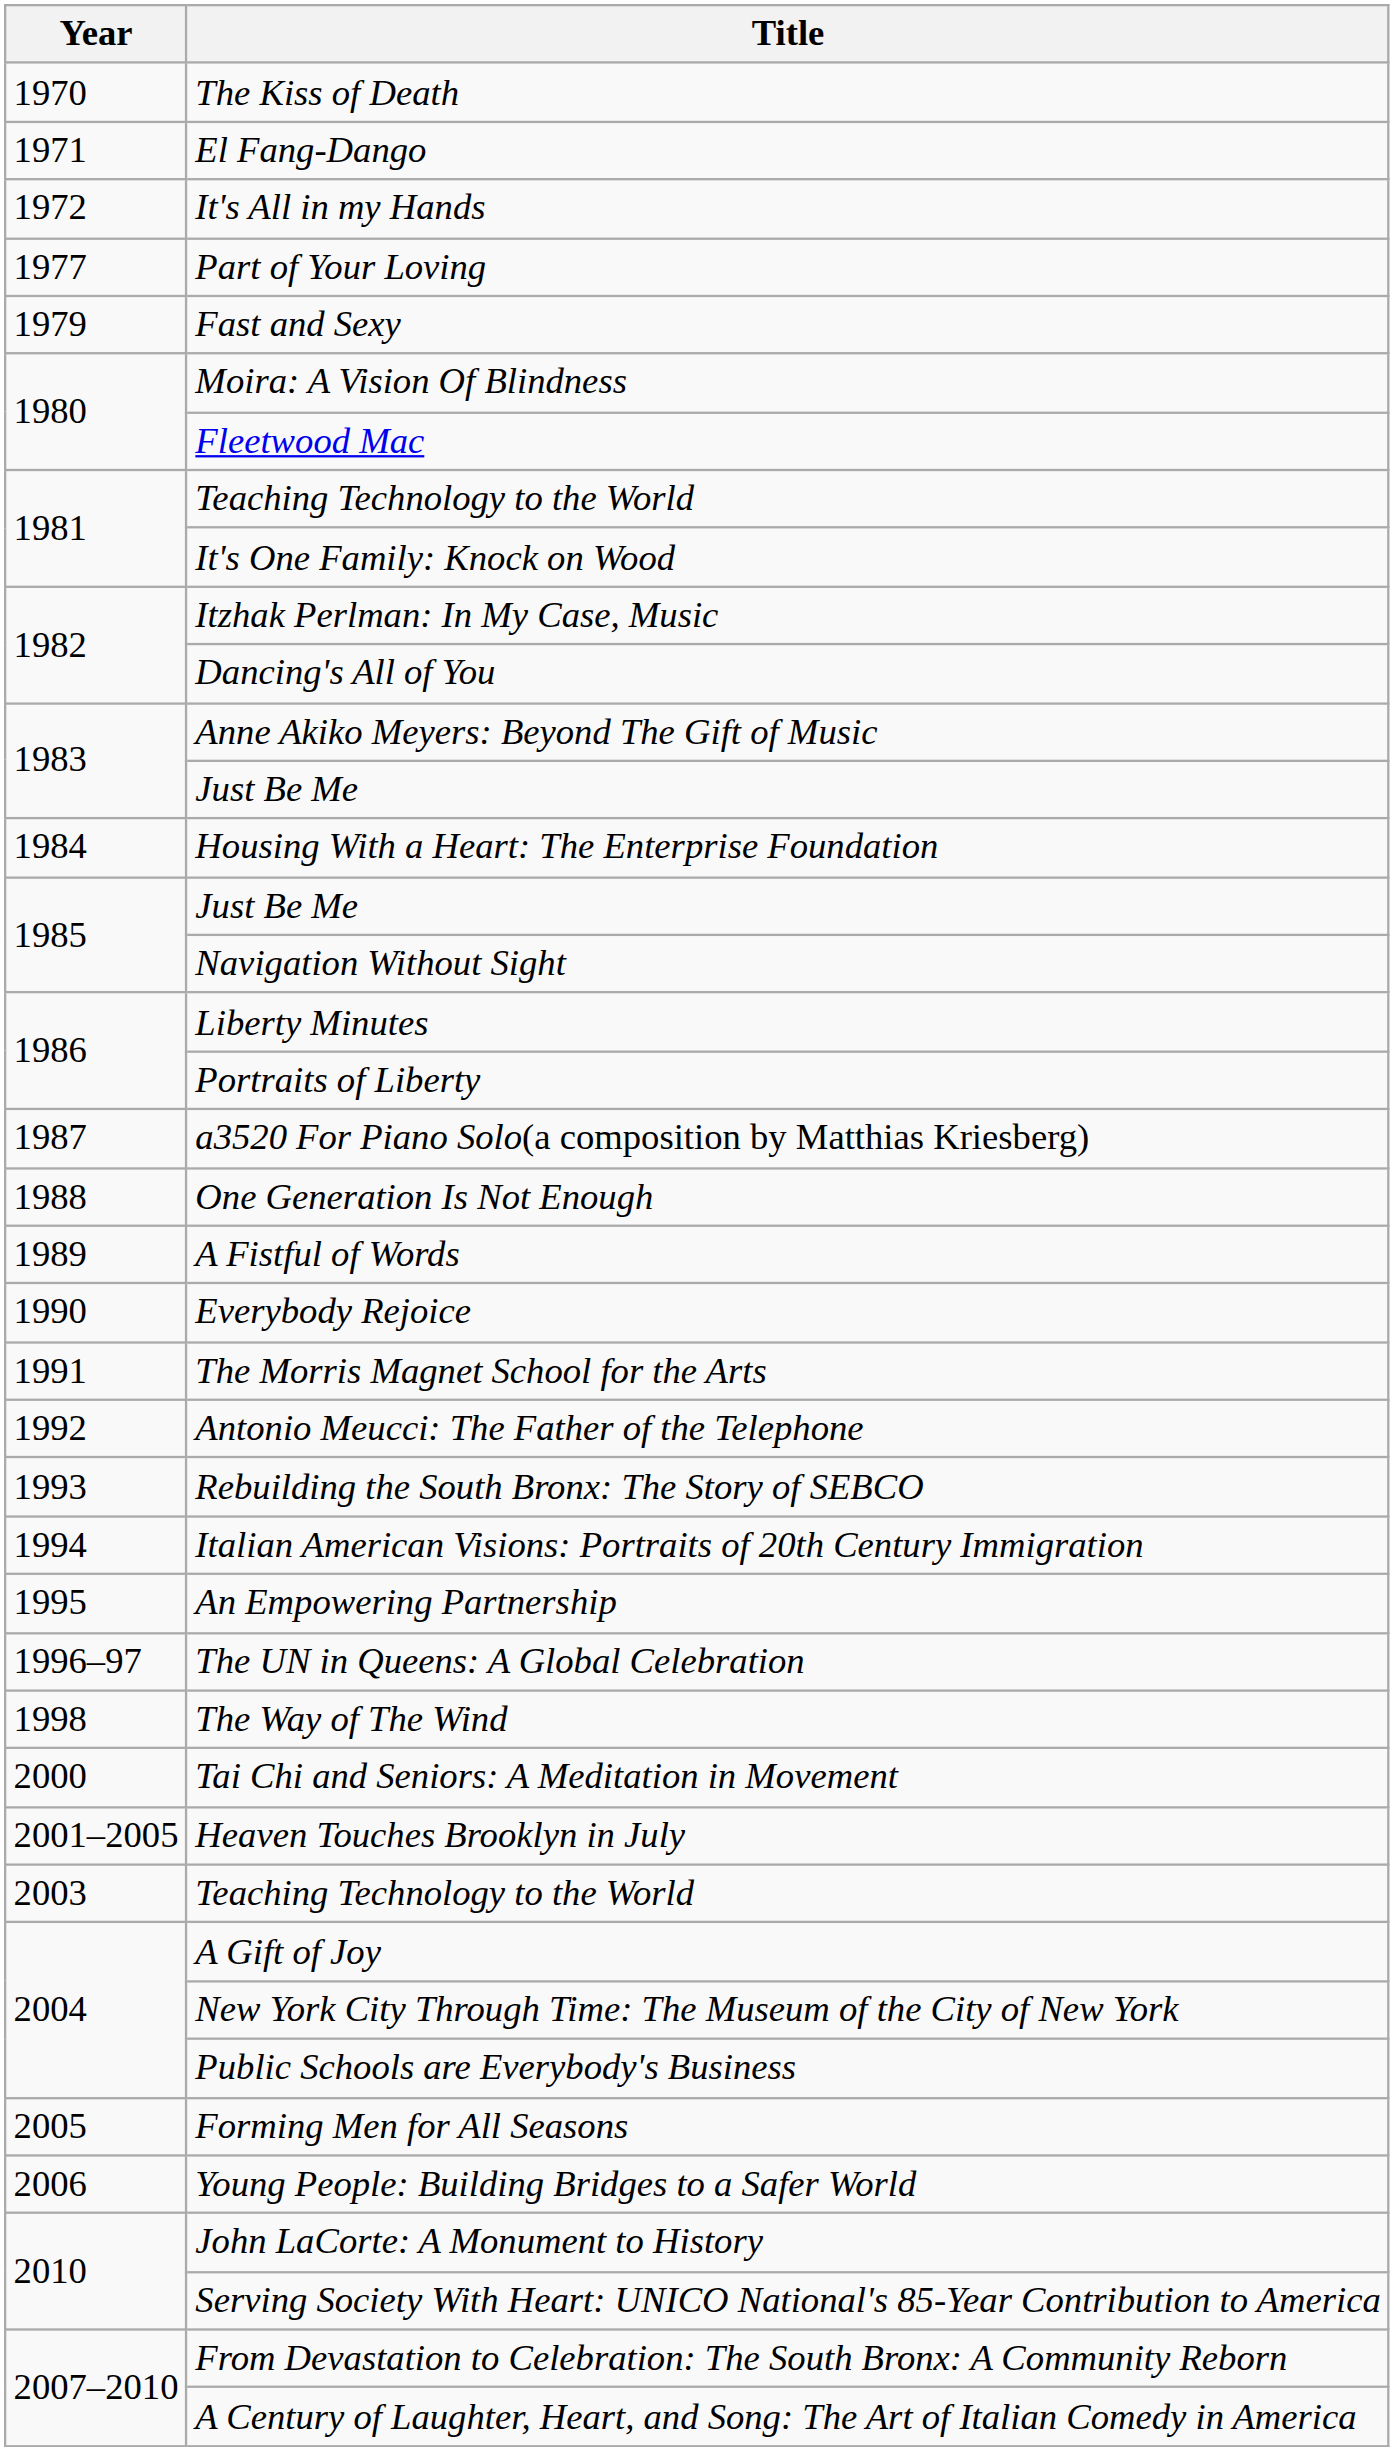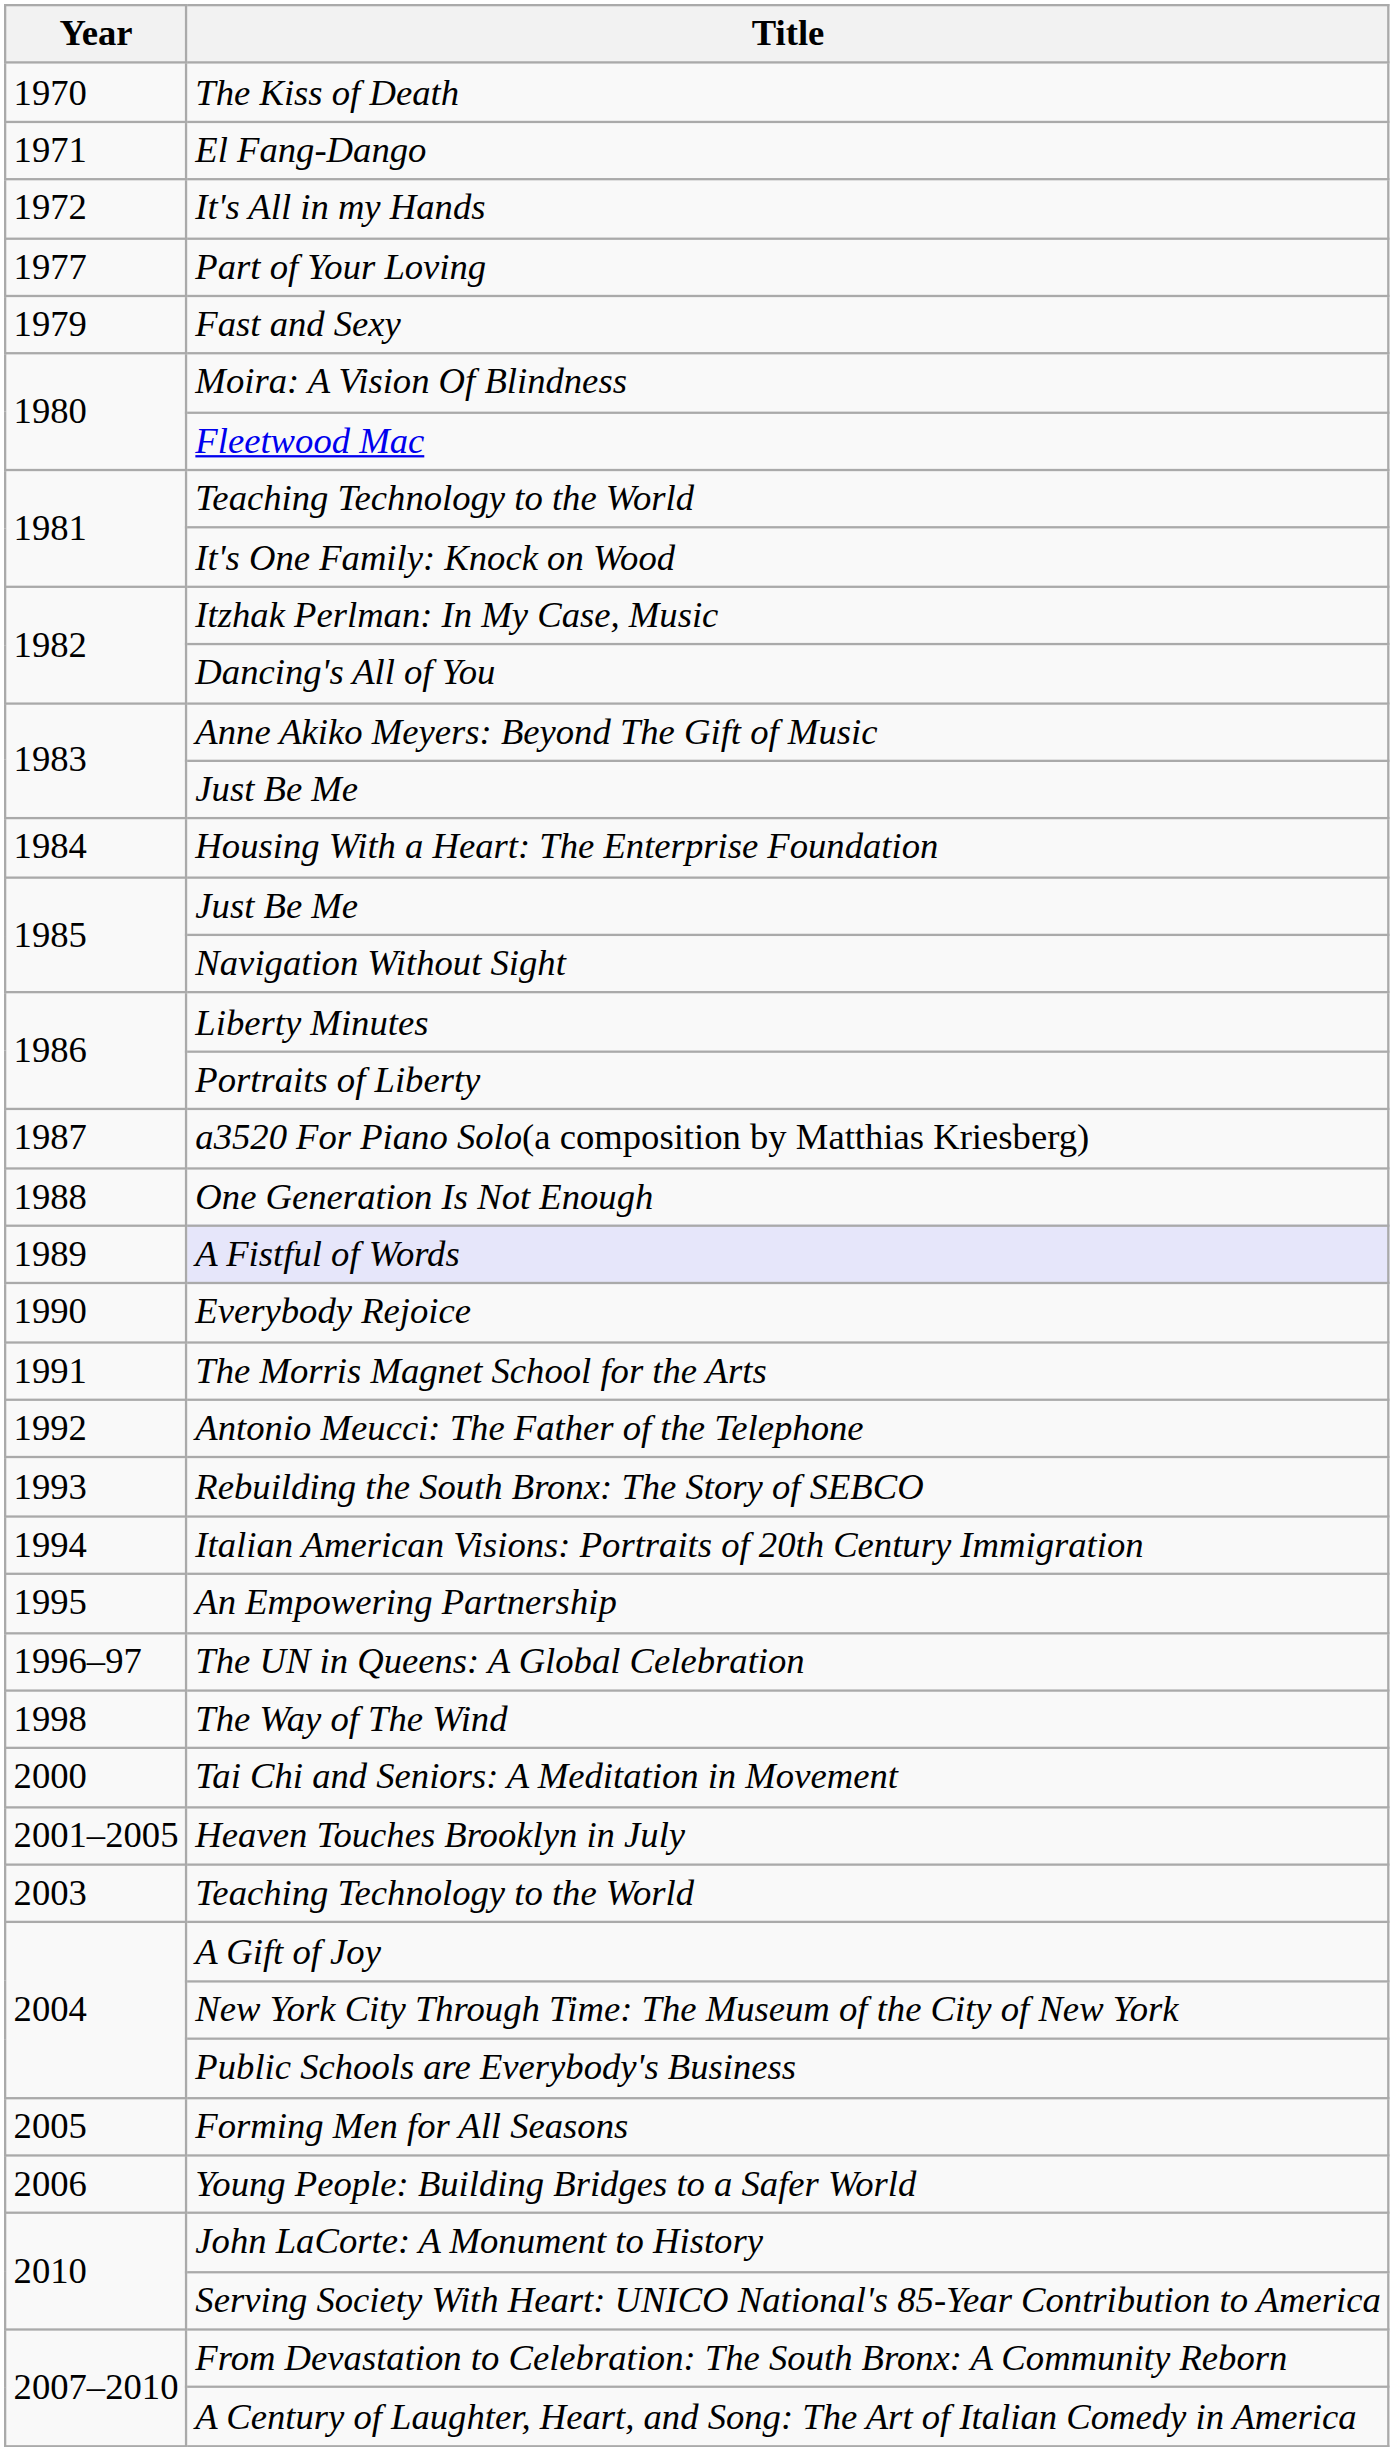row 22 | Title: no background -> lavender background
